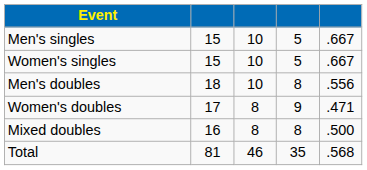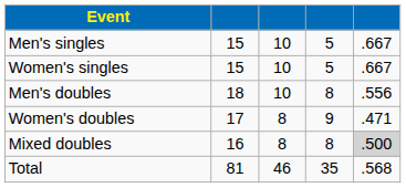Mixed doubles | column 5: no background -> lightgrey background
